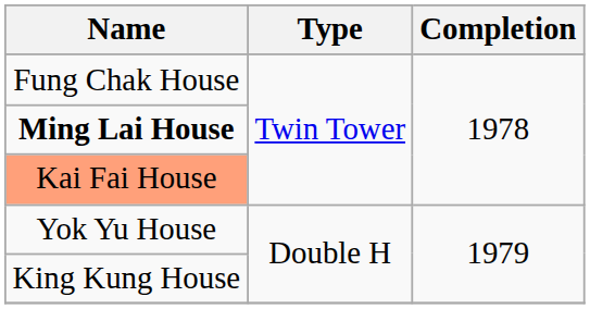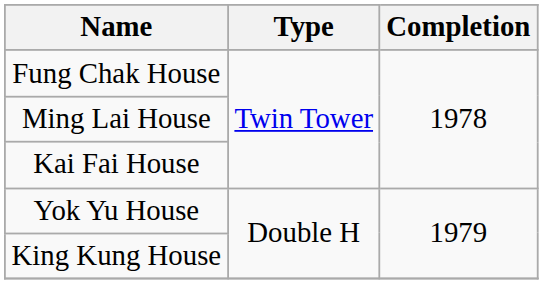Ming Lai House | Name: bold -> normal
Kai Fai House | Name: lightsalmon background -> no background
